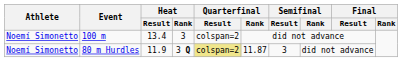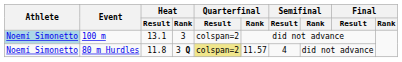100 m | Athlete: no background -> lightblue background
100 m | Heat / Result: 13.4 -> 13.1
80 m Hurdles | Heat / Result: 11.9 -> 11.8
80 m Hurdles | Quarterfinal / Rank: 11.87 -> 11.57
80 m Hurdles | Semifinal / Result: 3 -> 4
